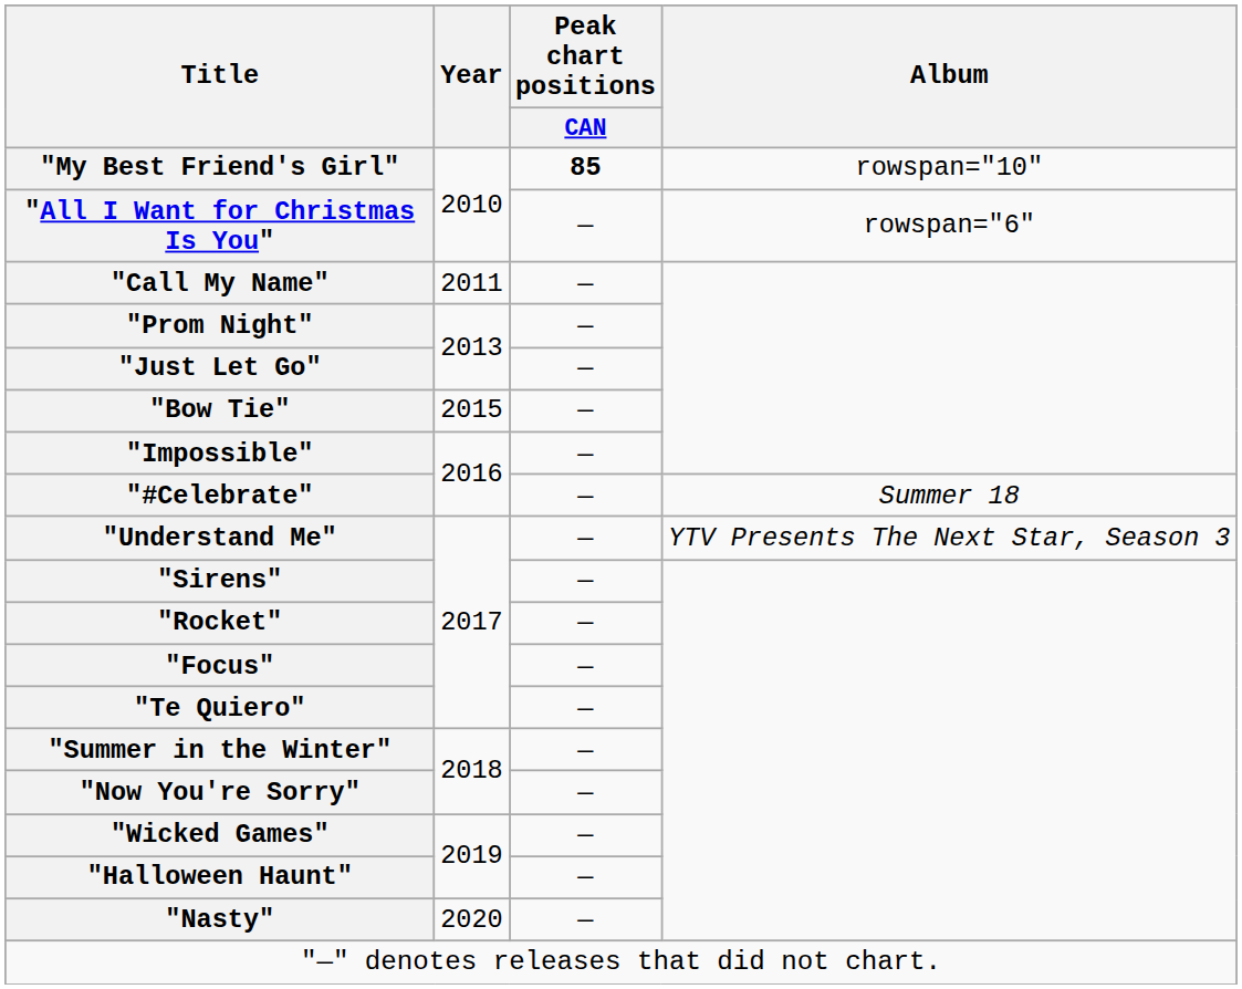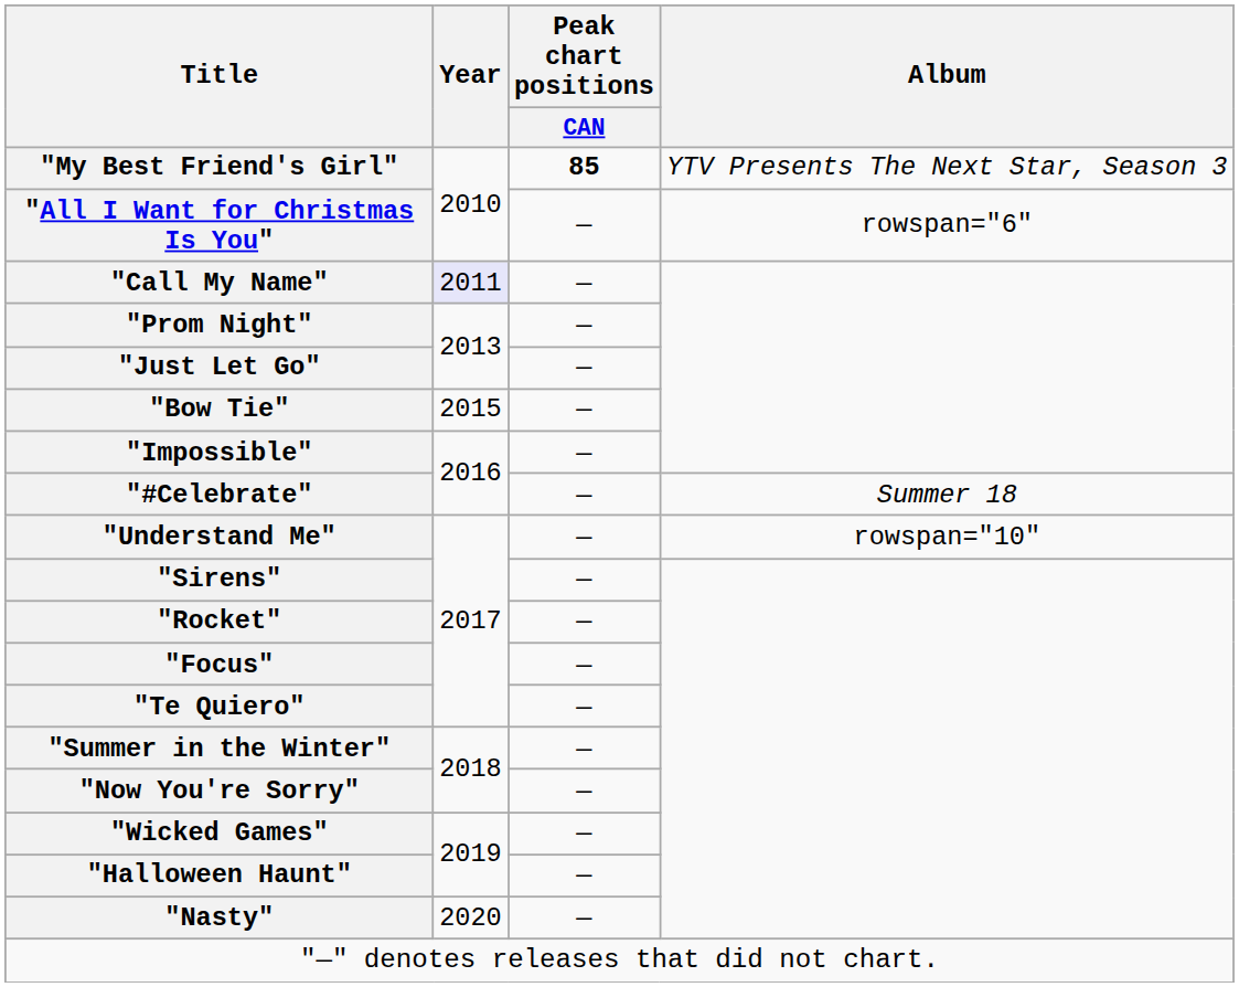"My Best Friend's Girl" | Album: rowspan="10" -> YTV Presents The Next Star, Season 3
"Call My Name" | Year: no background -> lavender background
"Understand Me" | Album: YTV Presents The Next Star, Season 3 -> rowspan="10"
